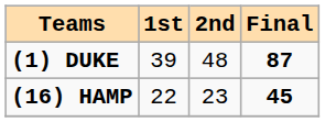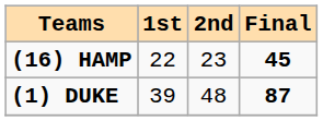rows swapped: (16) HAMP <-> (1) DUKE
